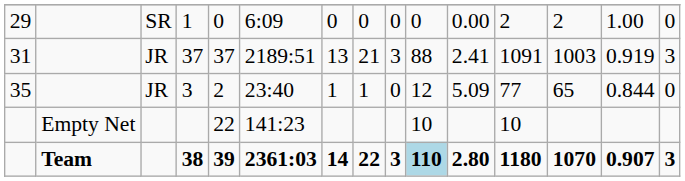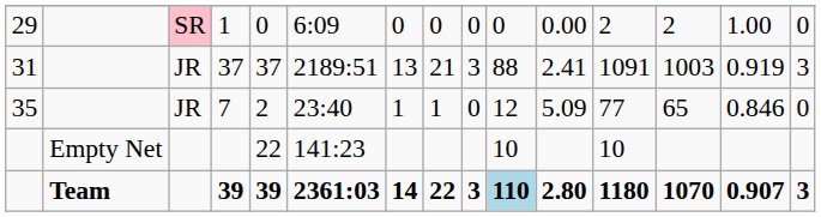row 1 | column 3: no background -> pink background
row 3 | column 4: 3 -> 7
row 3 | column 14: 0.844 -> 0.846
row 5 | column 4: 38 -> 39
